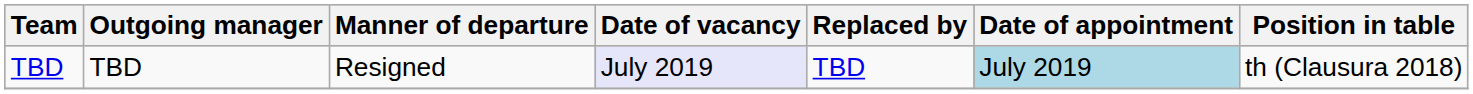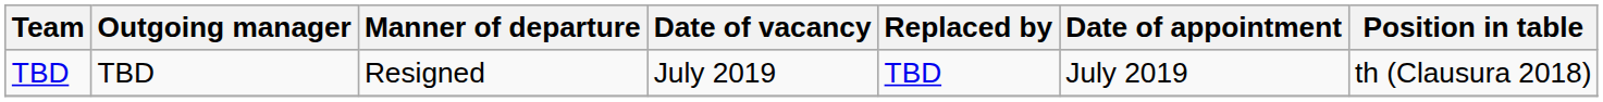row 2 | Date of vacancy: lavender background -> no background
row 2 | Date of appointment: lightblue background -> no background
